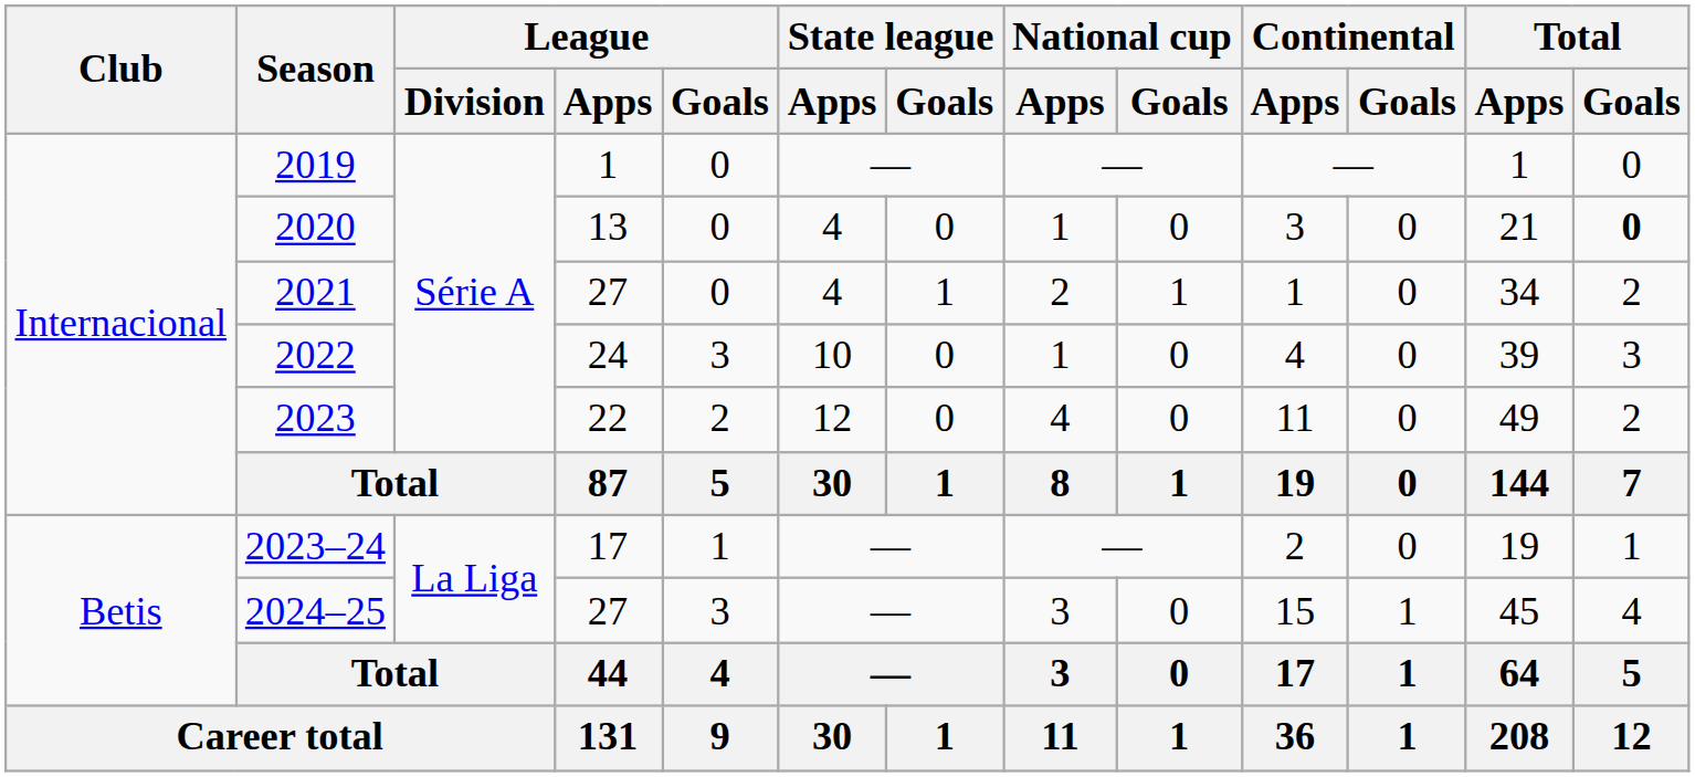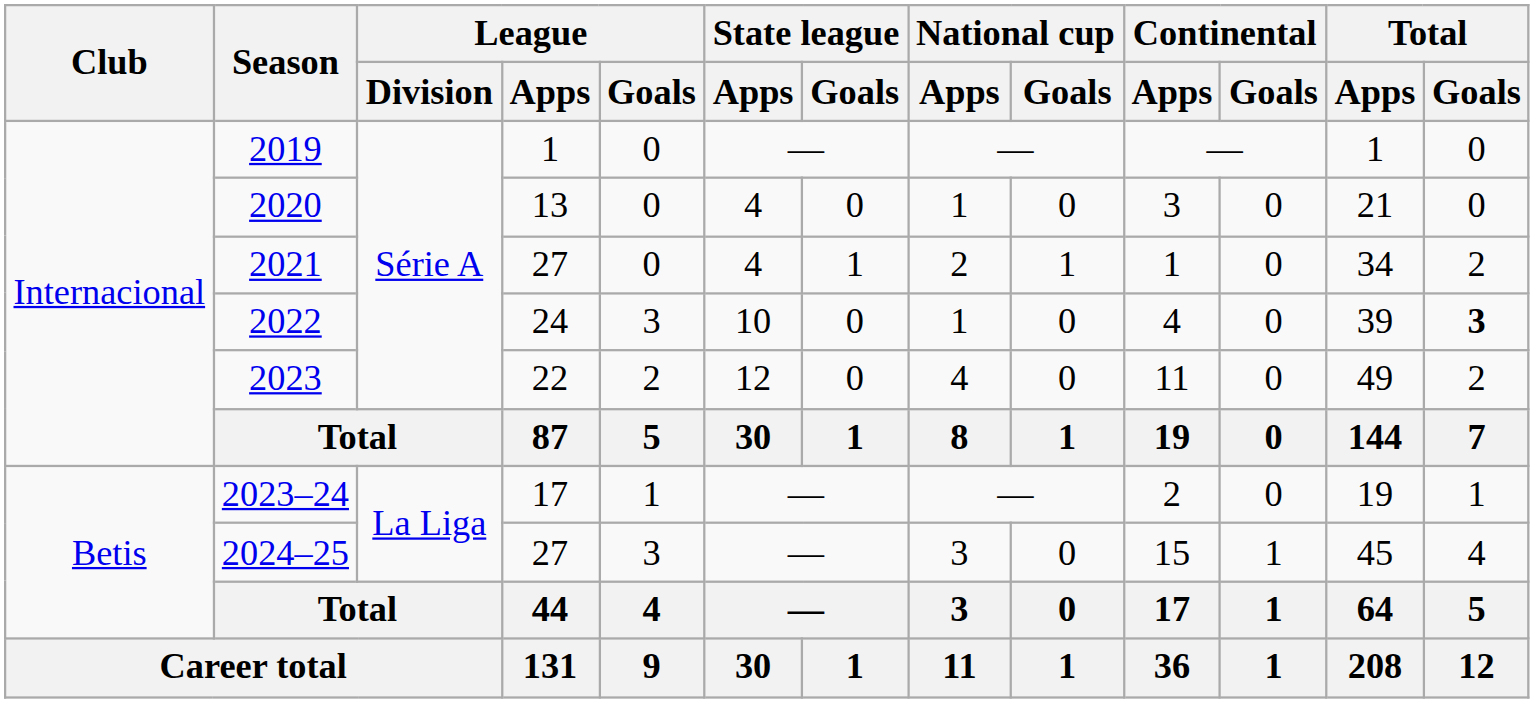2020 | Total / Goals: bold -> normal
2022 | Total / Goals: normal -> bold
